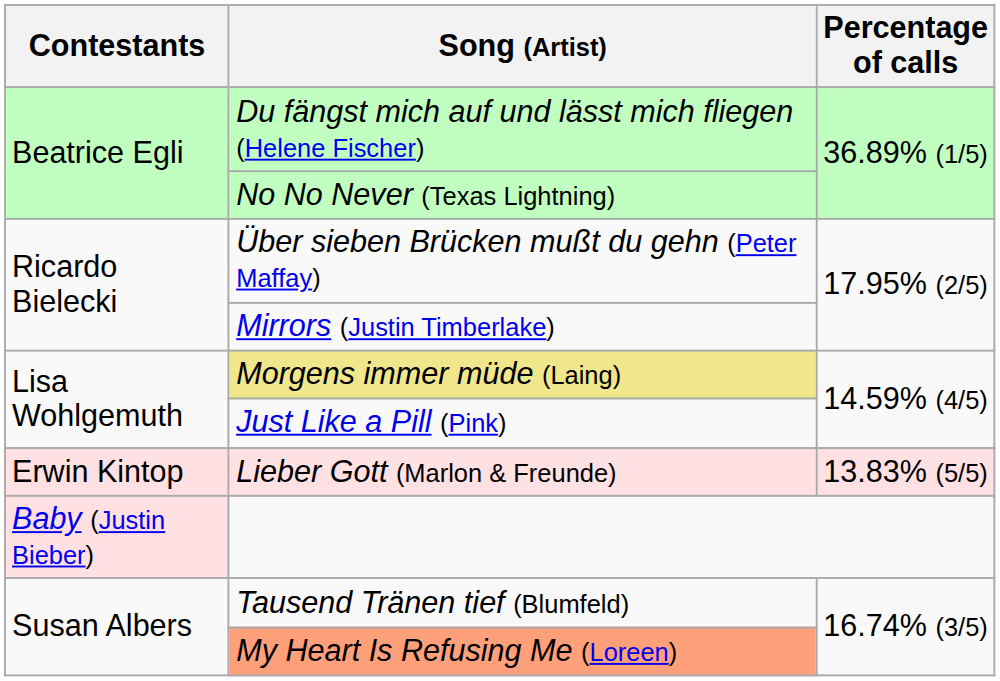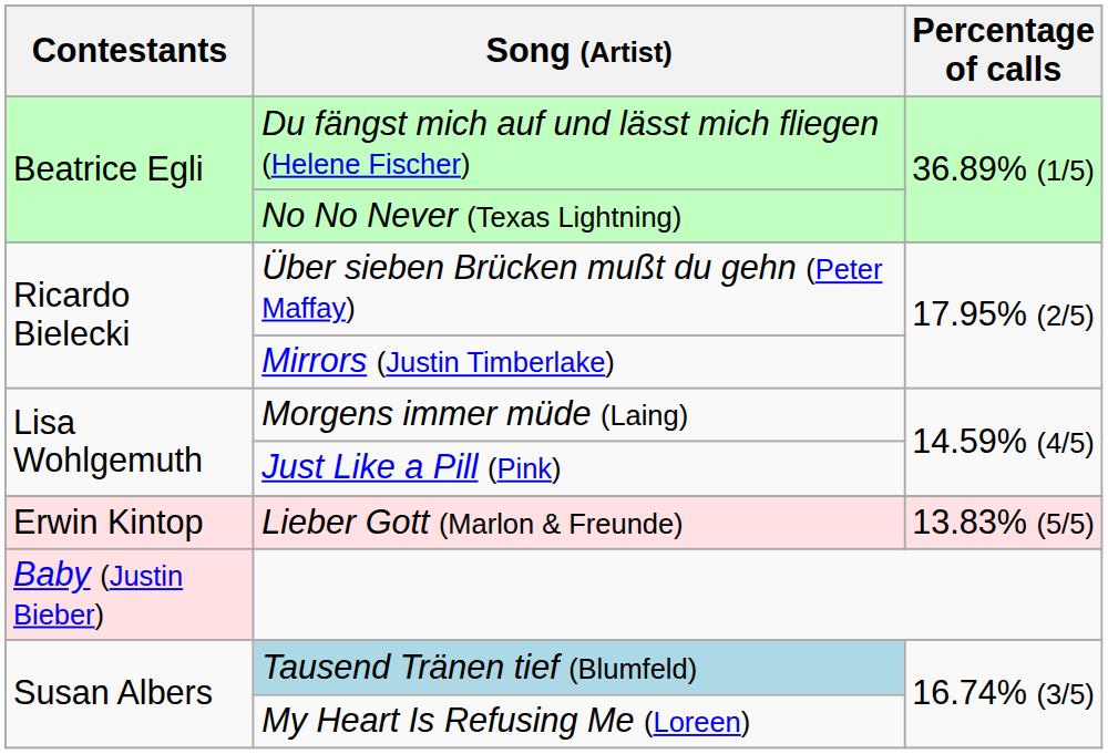Morgens immer müde (Laing) | Song (Artist): khaki background -> no background
Tausend Tränen tief (Blumfeld) | Song (Artist): no background -> lightblue background
My Heart Is Refusing Me (Loreen) | Song (Artist): lightsalmon background -> no background
